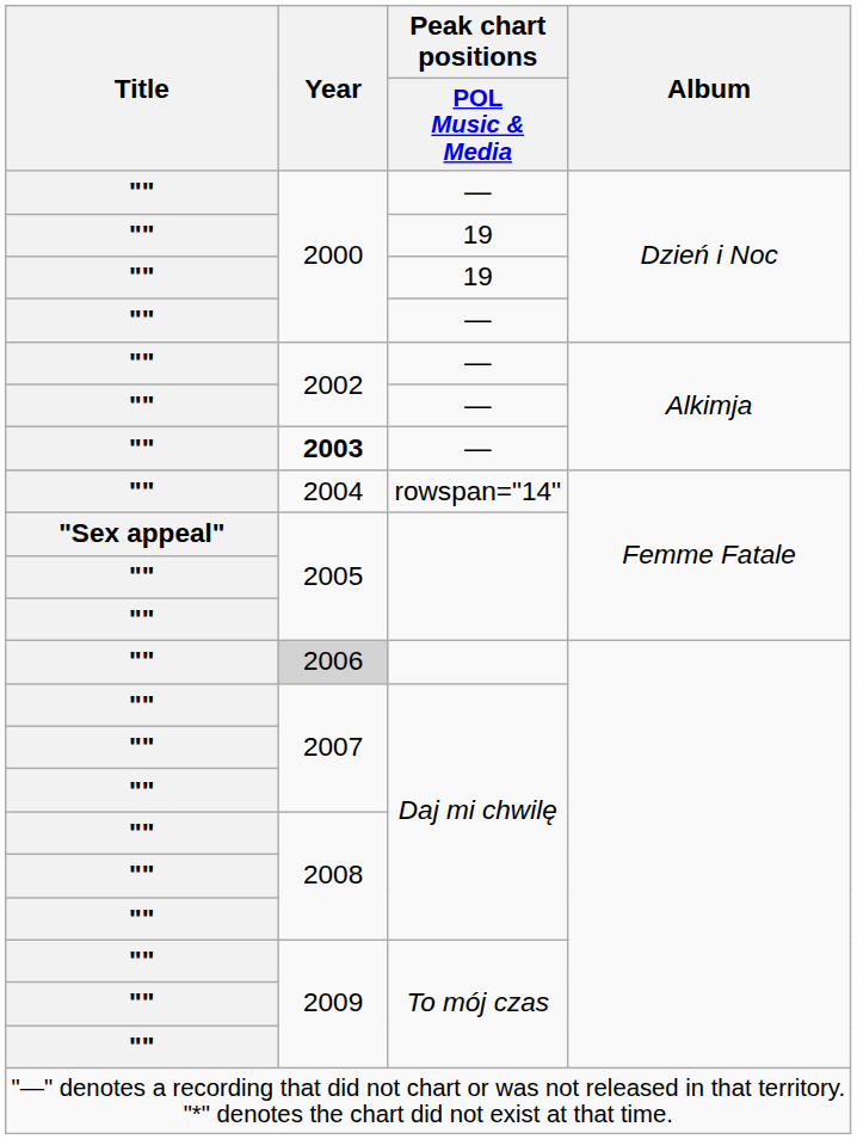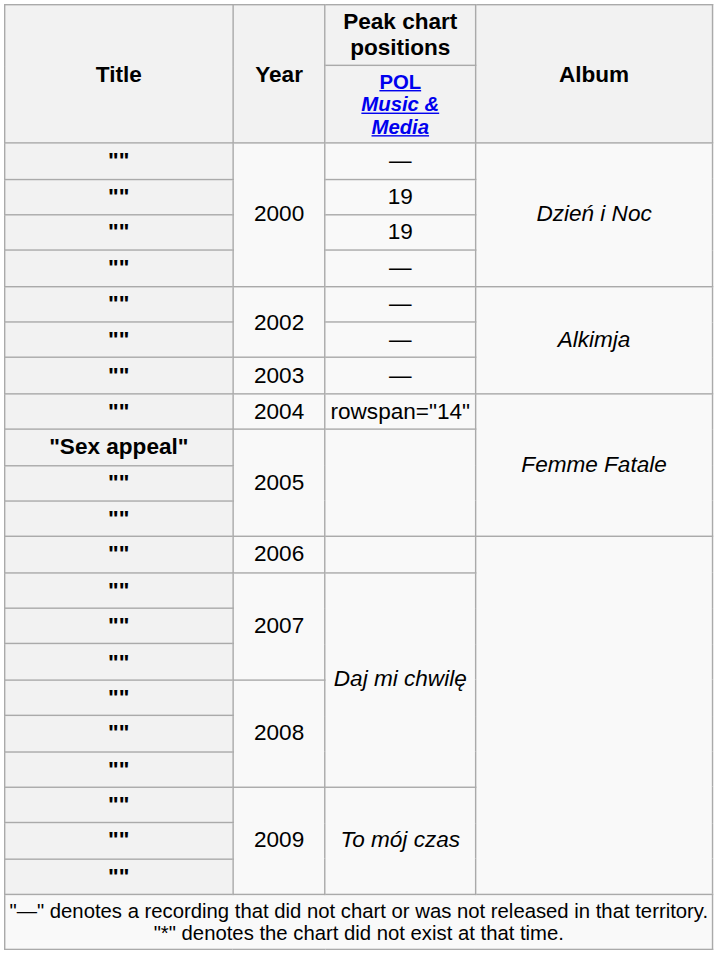2003 | Year: bold -> normal
2006 | Year: lightgrey background -> no background
